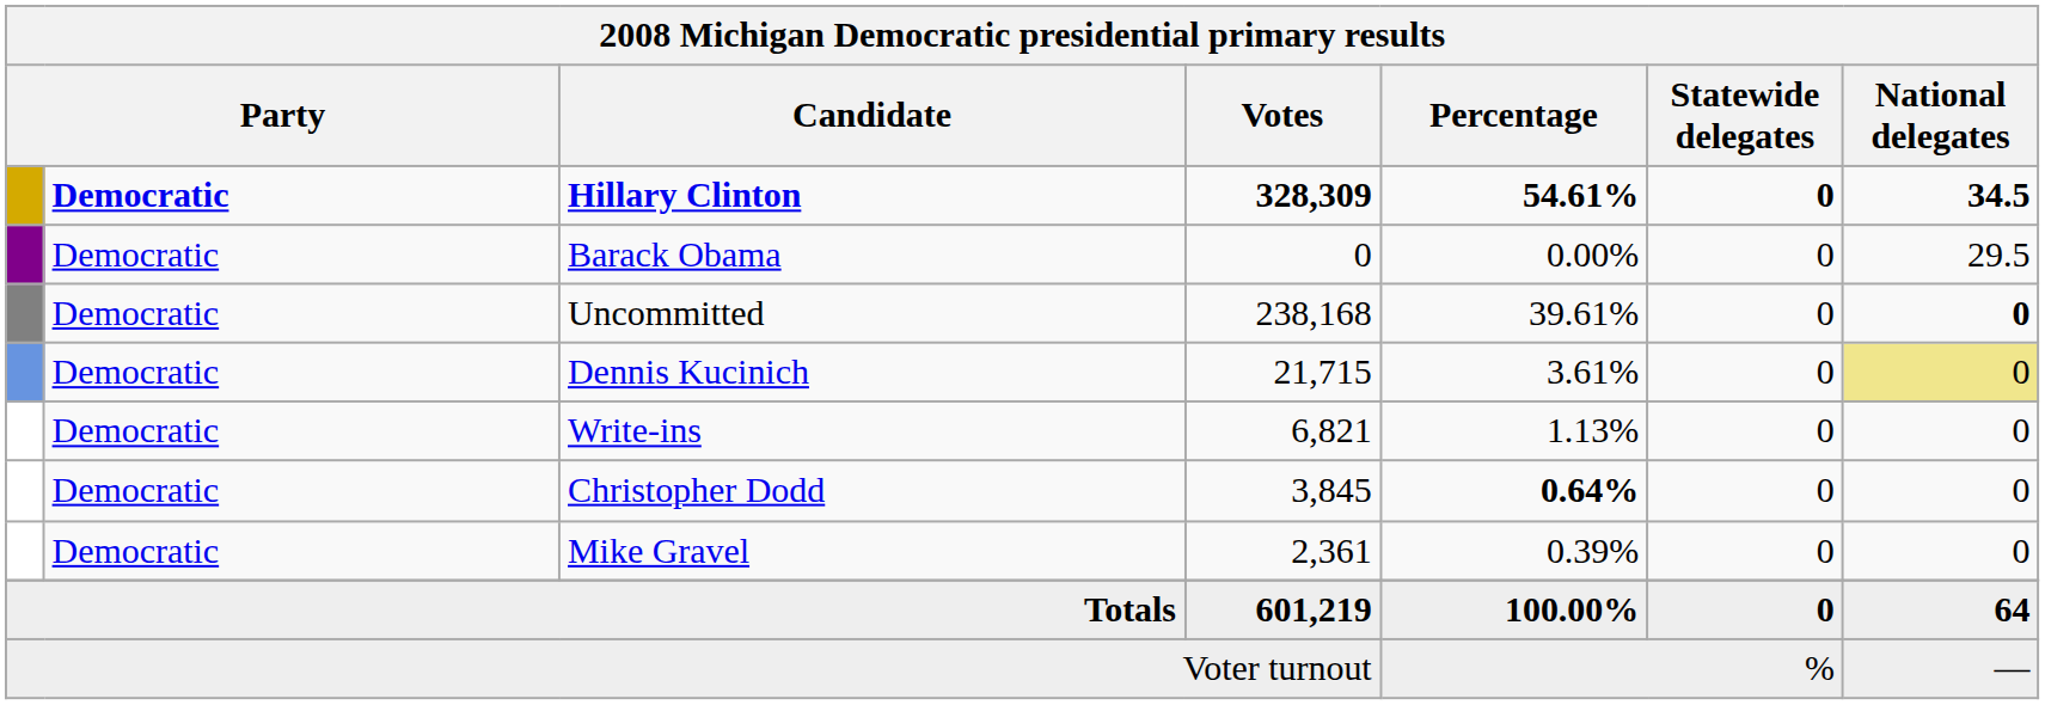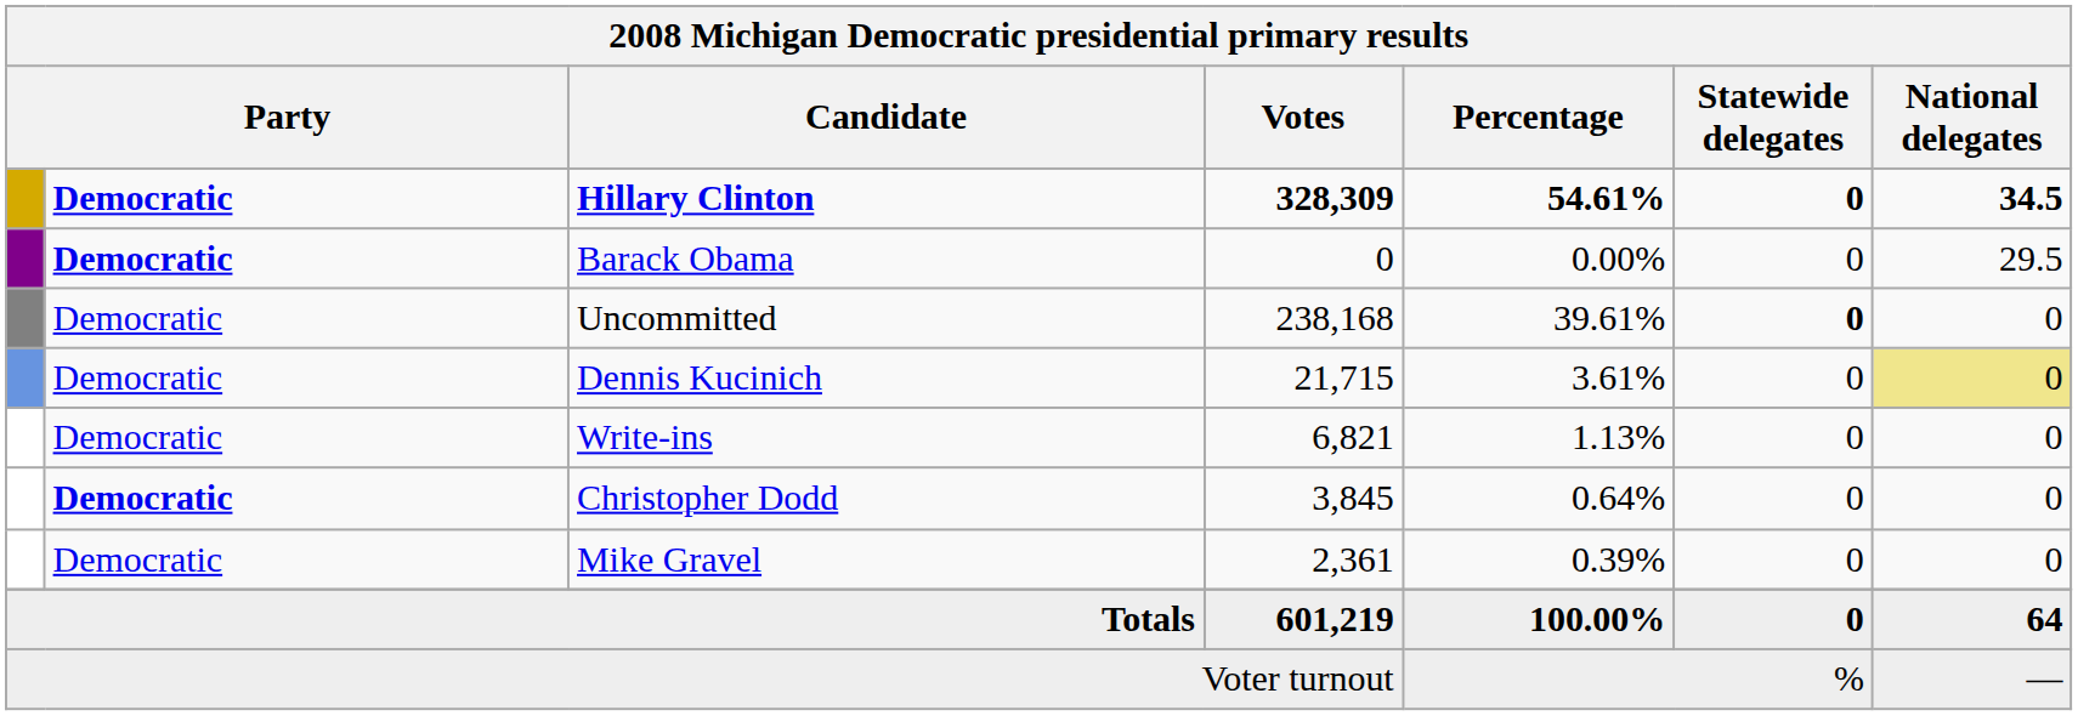Barack Obama | column 2: normal -> bold
Uncommitted | Statewide delegates: normal -> bold
Uncommitted | National delegates: bold -> normal
Christopher Dodd | column 2: normal -> bold
Christopher Dodd | Percentage: bold -> normal
